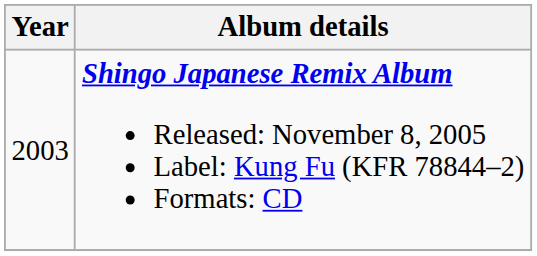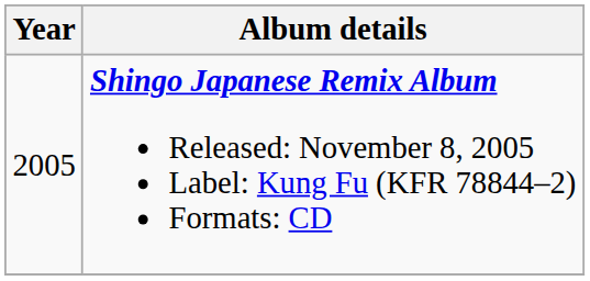row 2 | Year: 2003 -> 2005
